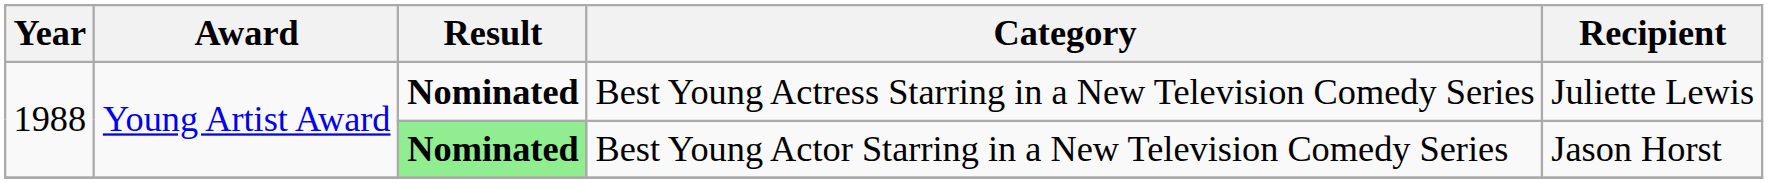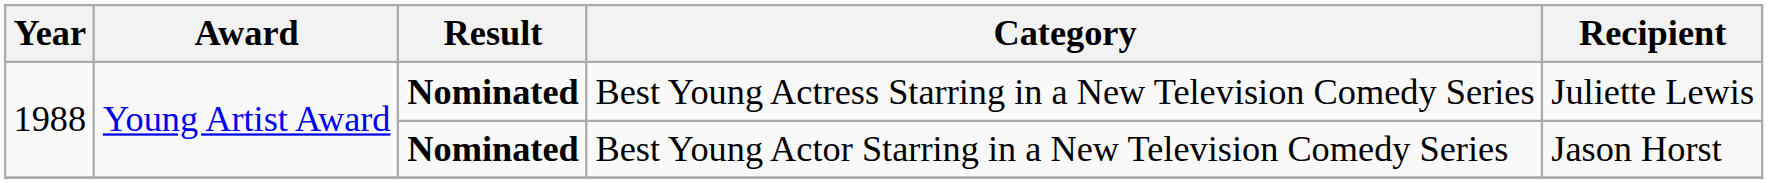Best Young Actor Starring in a New Television Comedy Series | Result: lightgreen background -> no background
